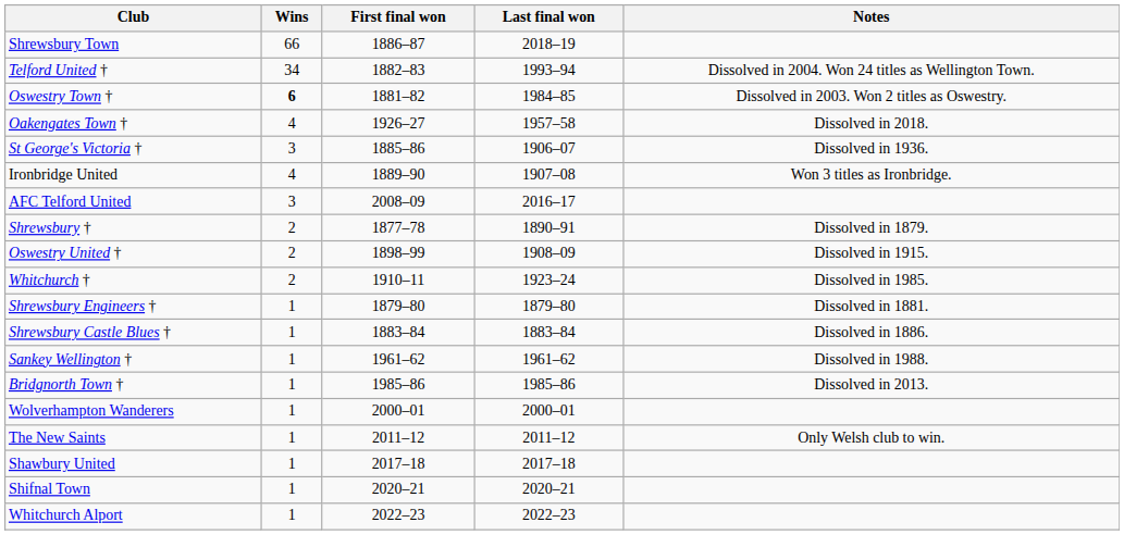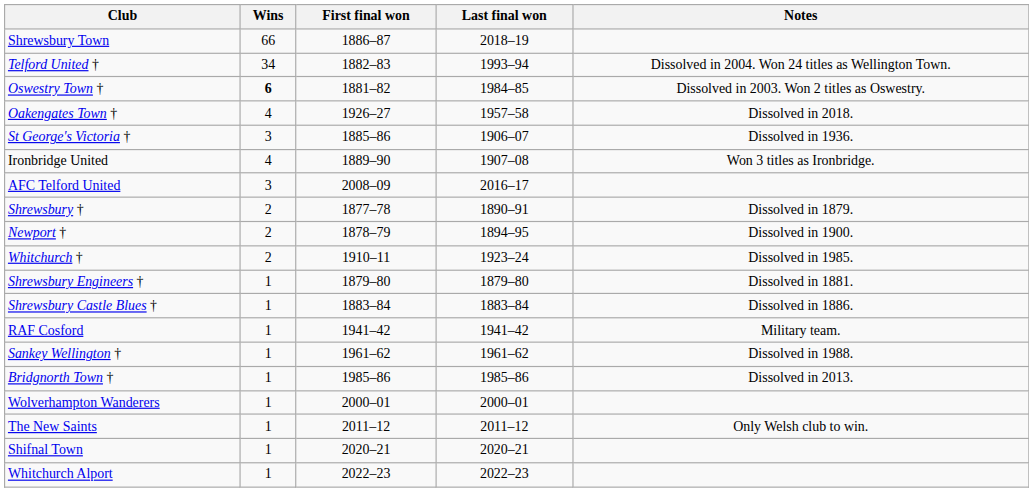+ row: Newport † | 2 | 1878–79 | 1894–95 | Dissolved in 1900.
- row: Oswestry United † | 2 | 1898–99 | 1908–09 | Dissolved in 1915.
+ row: RAF Cosford | 1 | 1941–42 | 1941–42 | Military team.
- row: Shawbury United | 1 | 2017–18 | 2017–18
